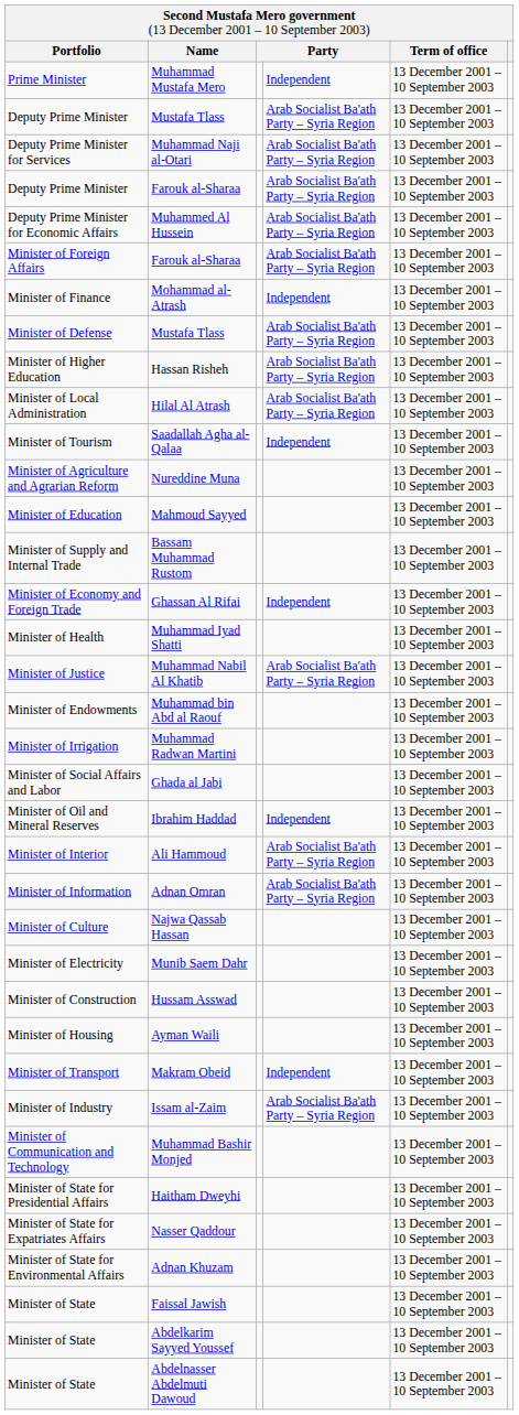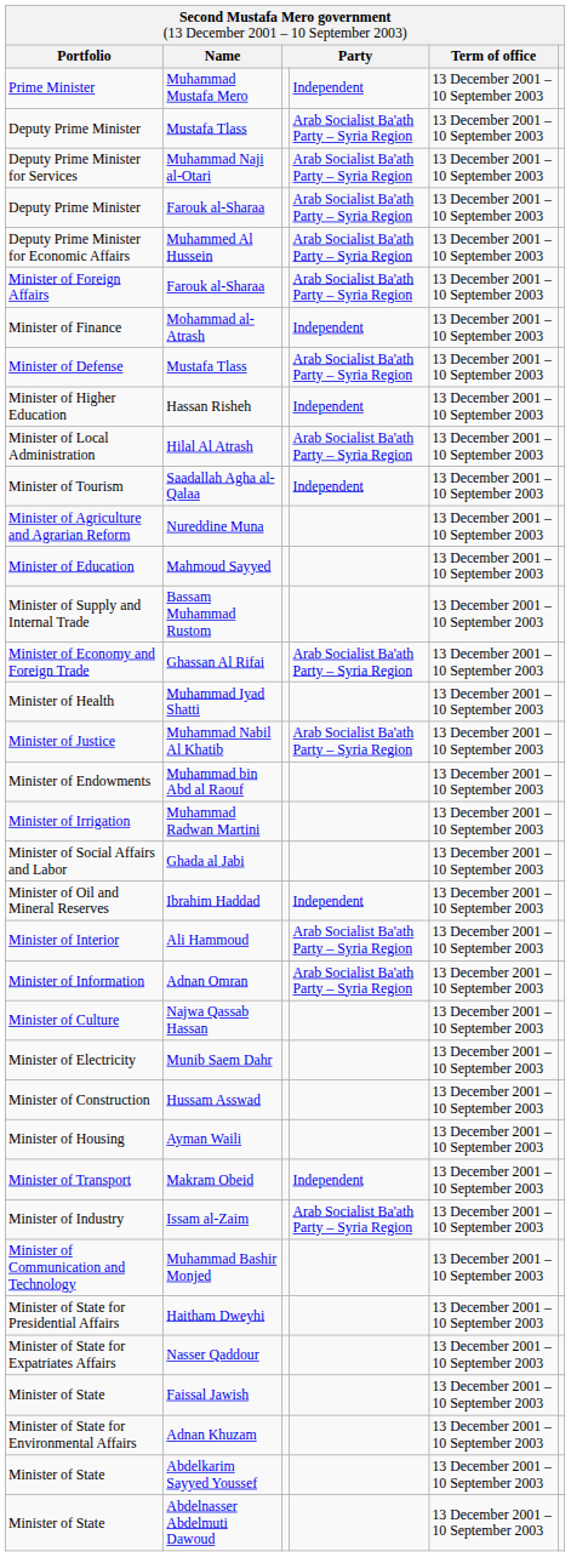Hassan Risheh | column 4: Arab Socialist Ba'ath Party – Syria Region -> Independent
Ghassan Al Rifai | column 4: Independent -> Arab Socialist Ba'ath Party – Syria Region
rows swapped: Adnan Khuzam <-> Faissal Jawish
